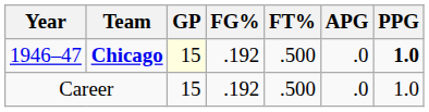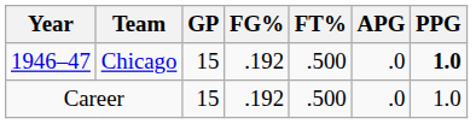1946–47 | Team: bold -> normal
1946–47 | GP: lightyellow background -> no background
